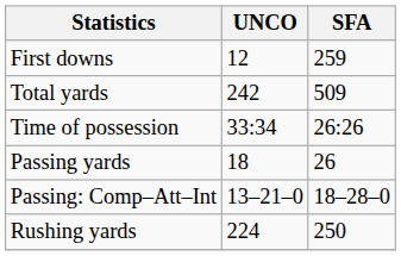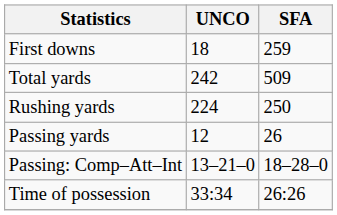First downs | UNCO: 12 -> 18
rows swapped: Rushing yards <-> Time of possession
Passing yards | UNCO: 18 -> 12
